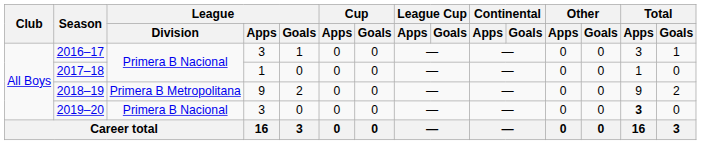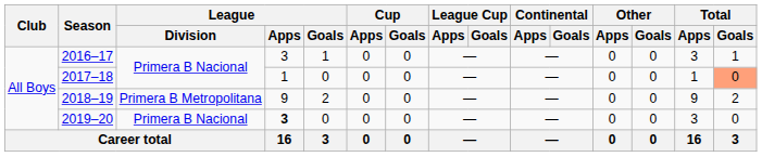row 4 | Total / Goals: no background -> lightsalmon background
row 6 | League / Apps: normal -> bold
row 6 | Total / Apps: bold -> normal
